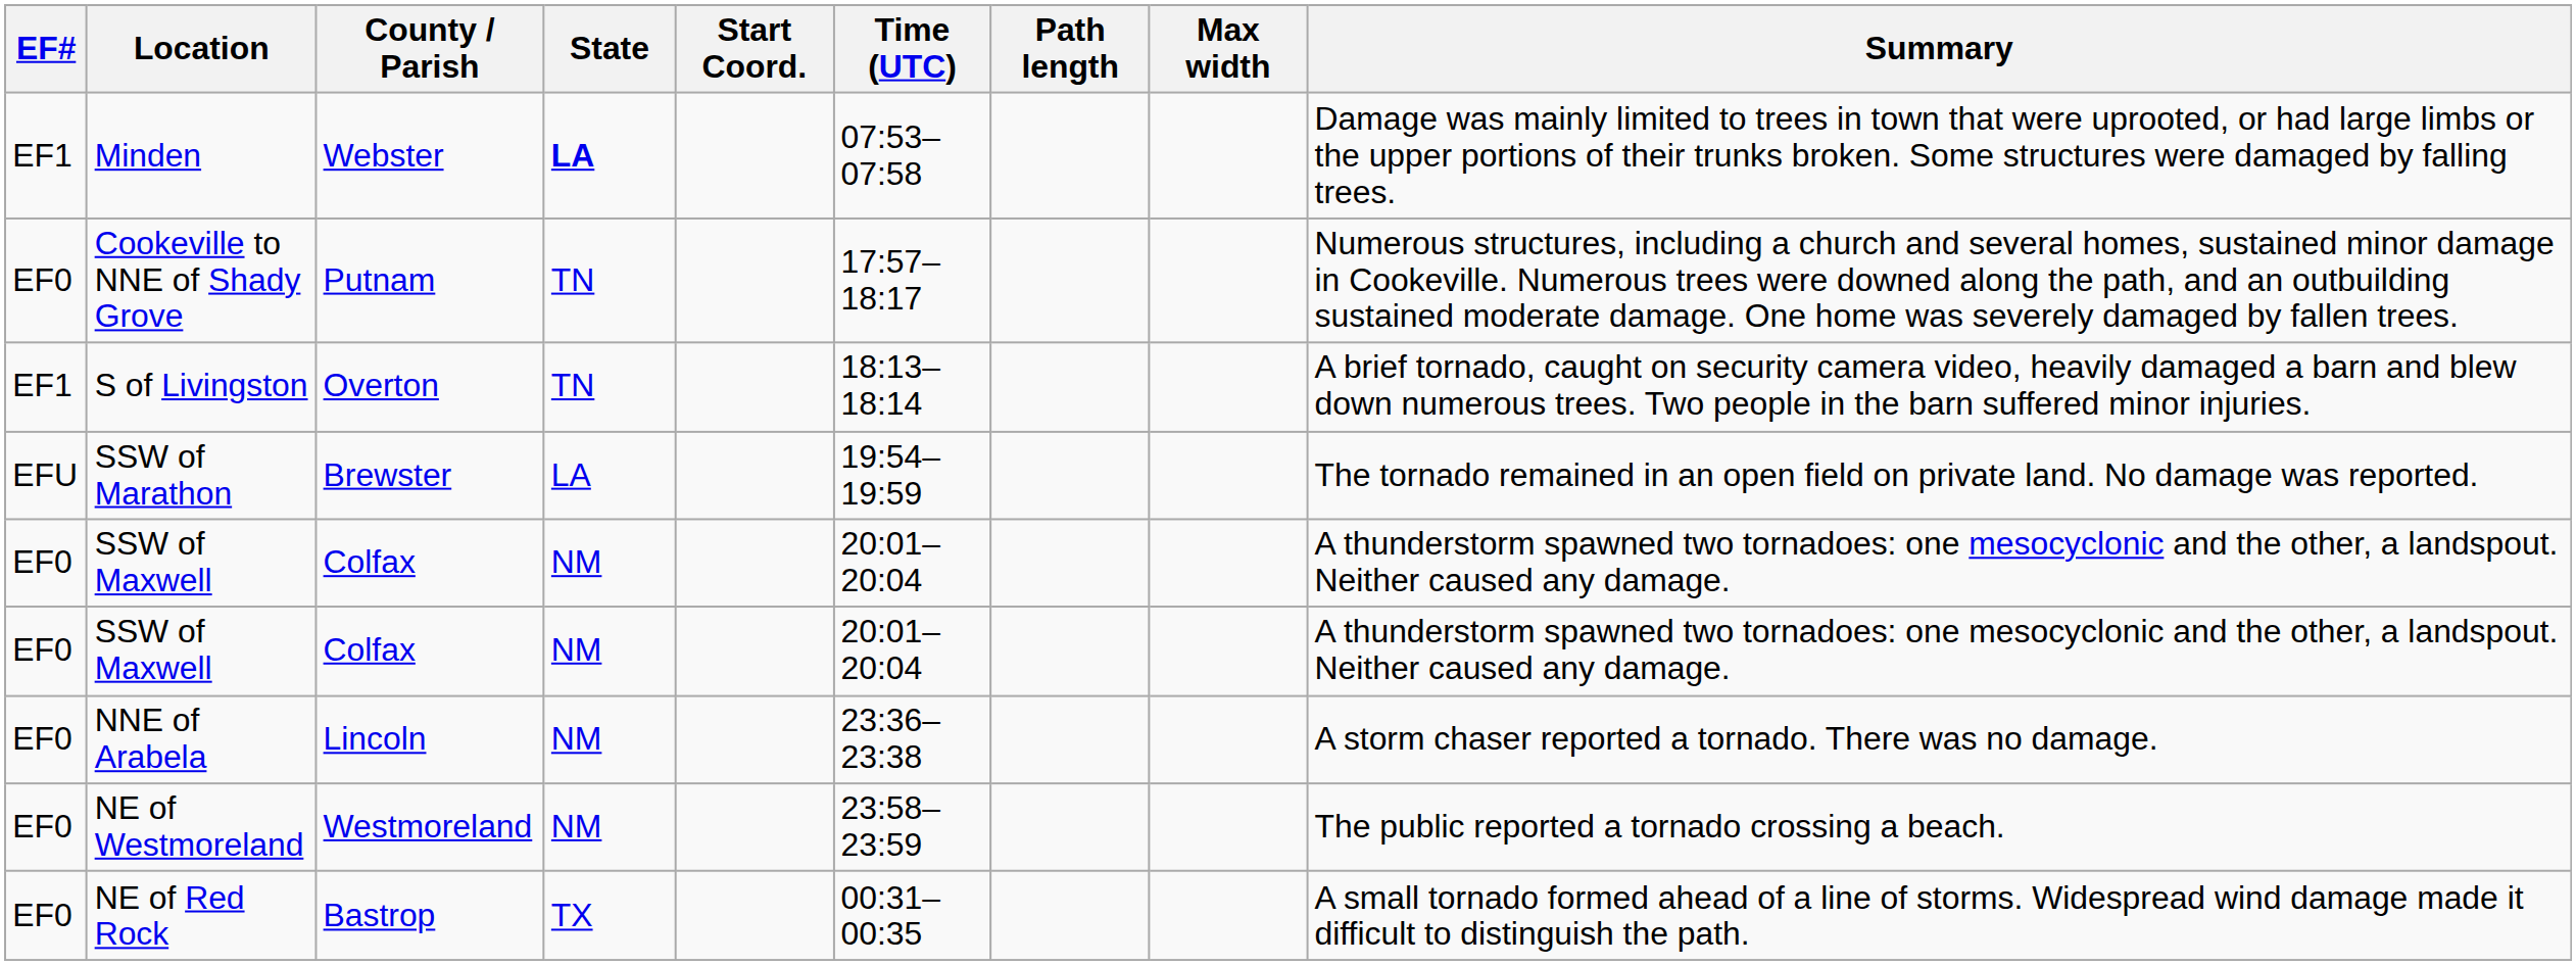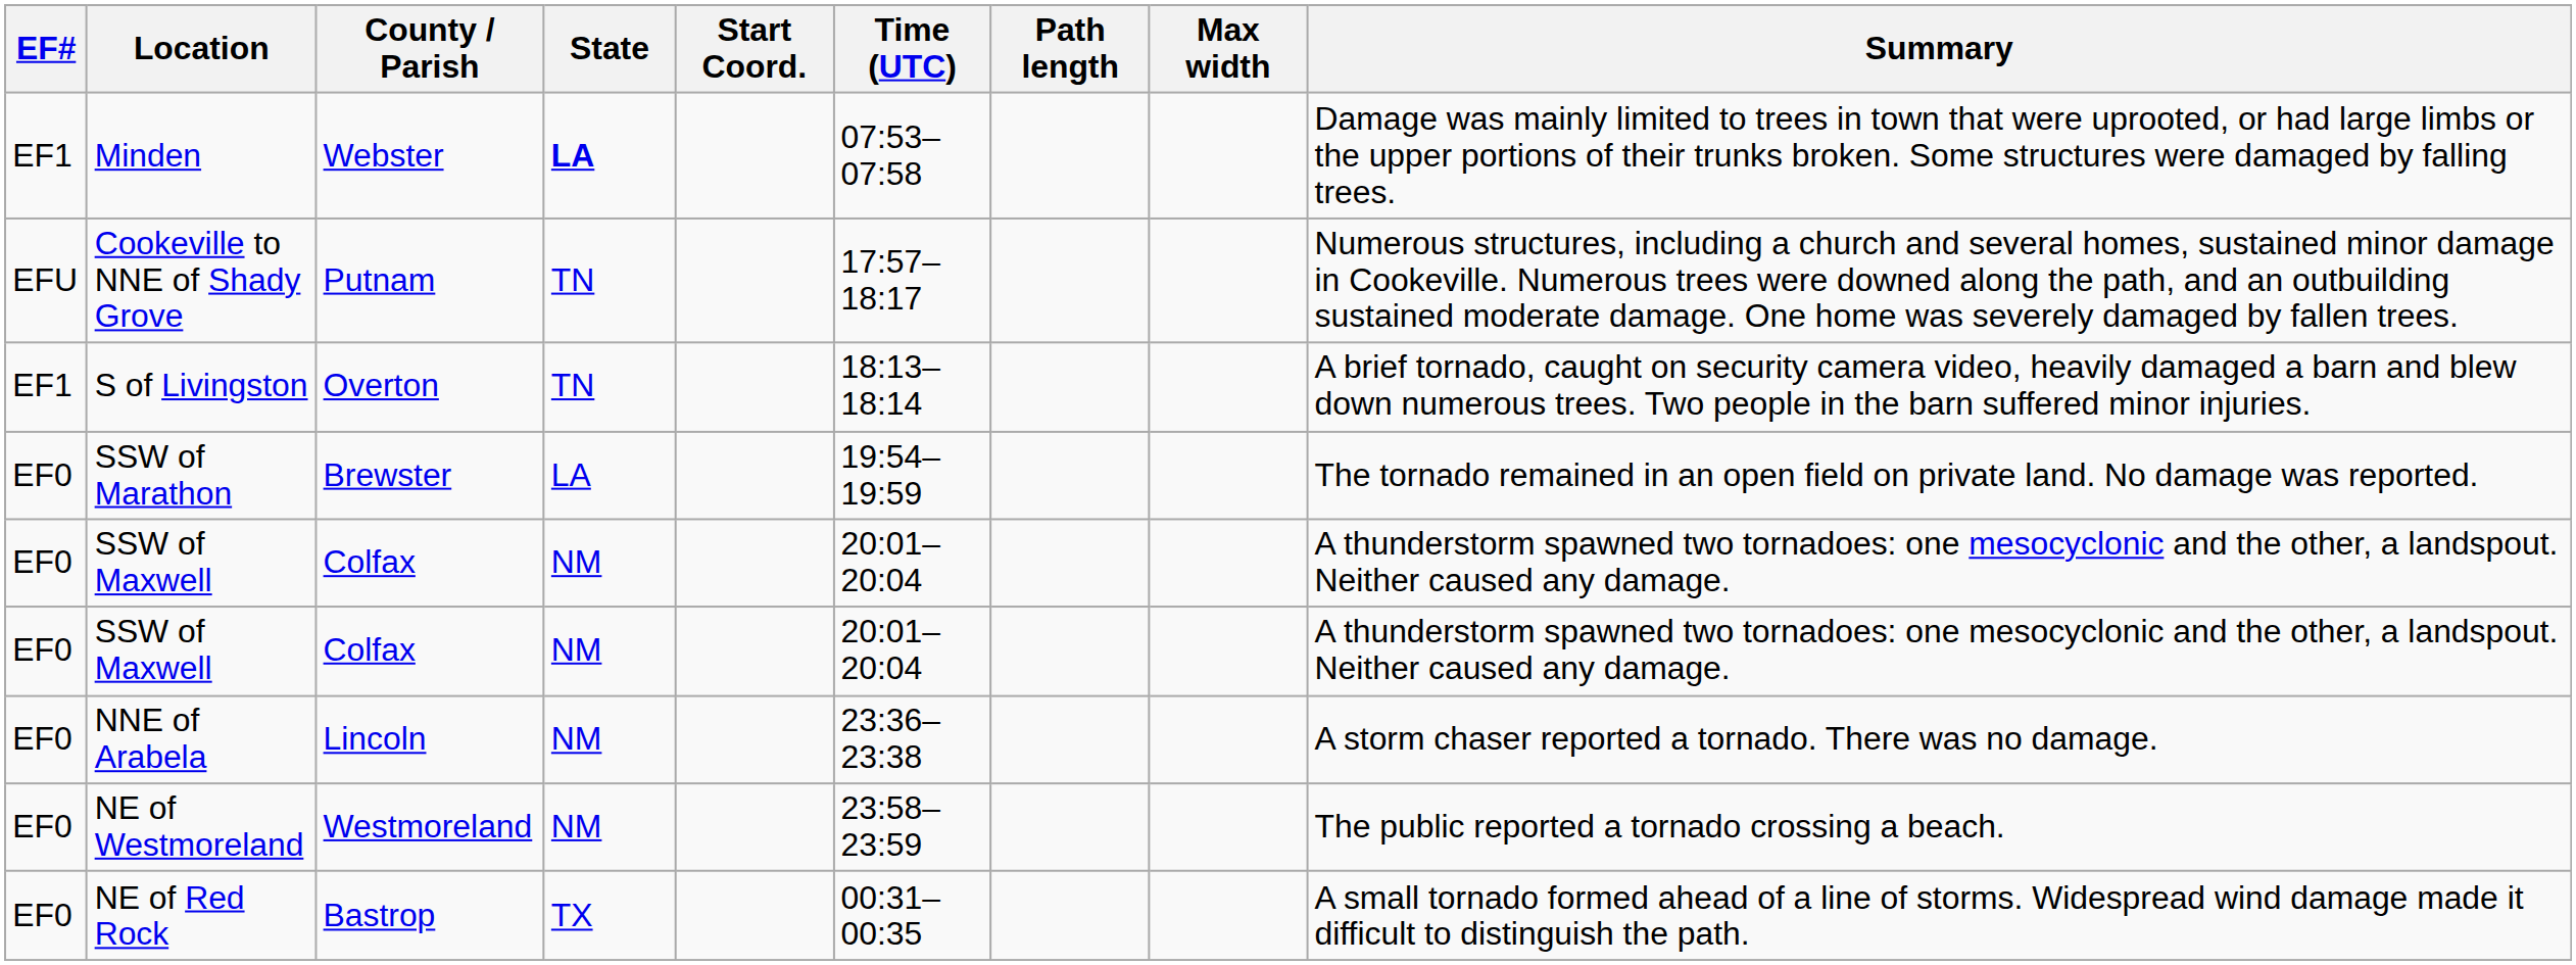Cookeville to NNE of Shady Grove | EF#: EF0 -> EFU
SSW of Marathon | EF#: EFU -> EF0
